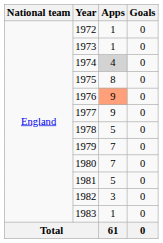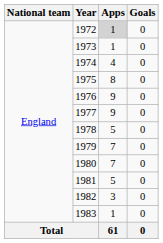1972 | Apps: no background -> lightgrey background
1974 | Apps: lightgrey background -> no background
1976 | Apps: lightsalmon background -> no background
